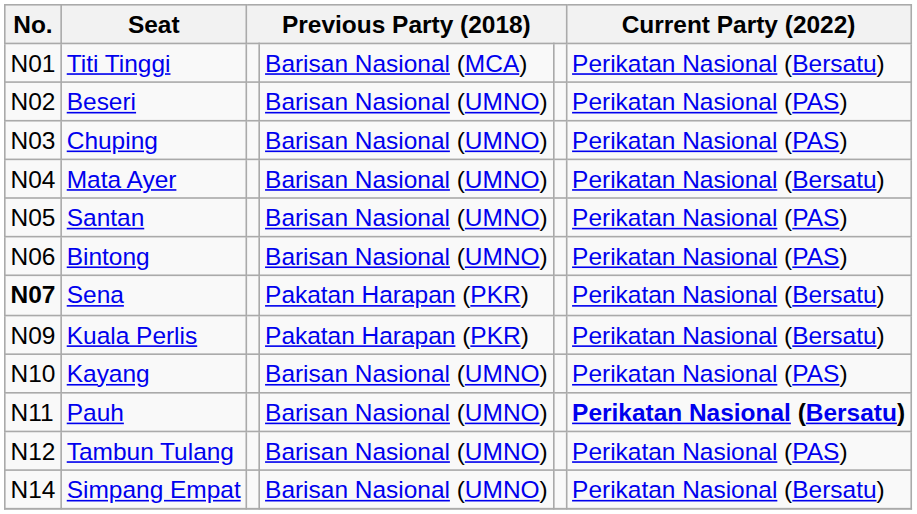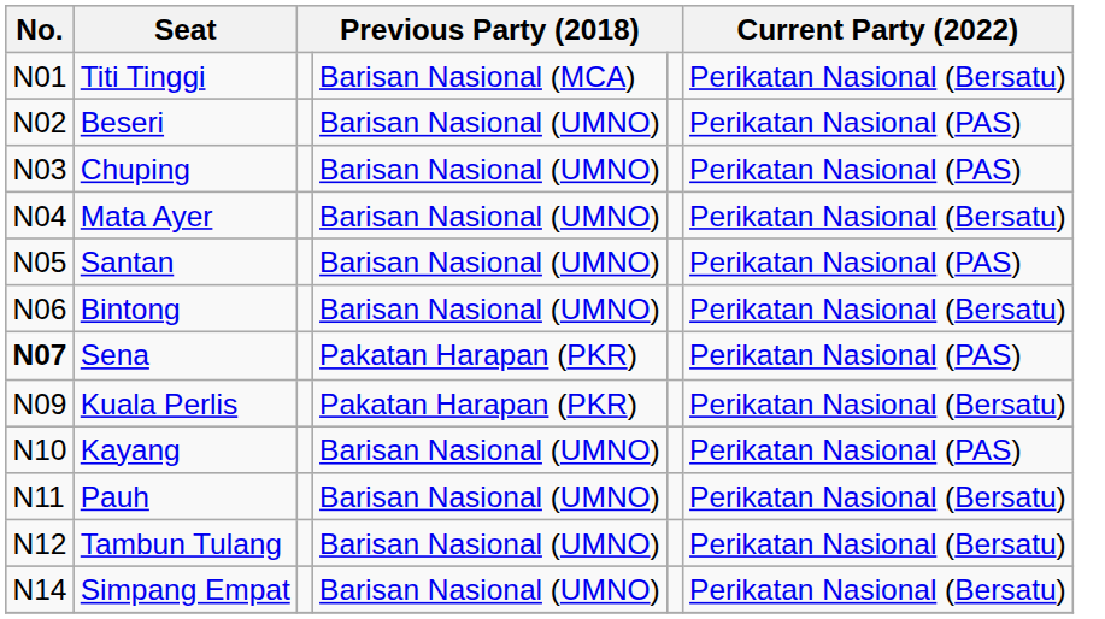Bintong | column 6: Perikatan Nasional (PAS) -> Perikatan Nasional (Bersatu)
Sena | column 6: Perikatan Nasional (Bersatu) -> Perikatan Nasional (PAS)
Pauh | column 6: bold -> normal
Tambun Tulang | column 6: Perikatan Nasional (PAS) -> Perikatan Nasional (Bersatu)
